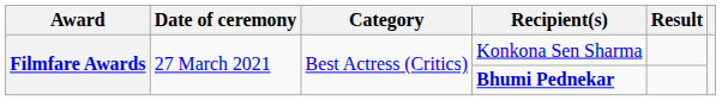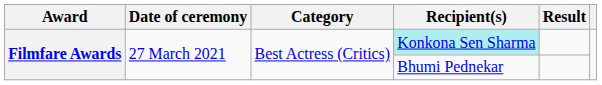Konkona Sen Sharma | Recipient(s): no background -> paleturquoise background
Bhumi Pednekar | Recipient(s): bold -> normal
